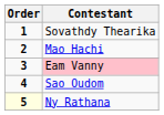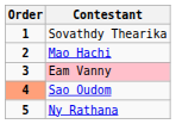Sao Oudom | Order: no background -> lightsalmon background
Ny Rathana | Order: lightyellow background -> no background
